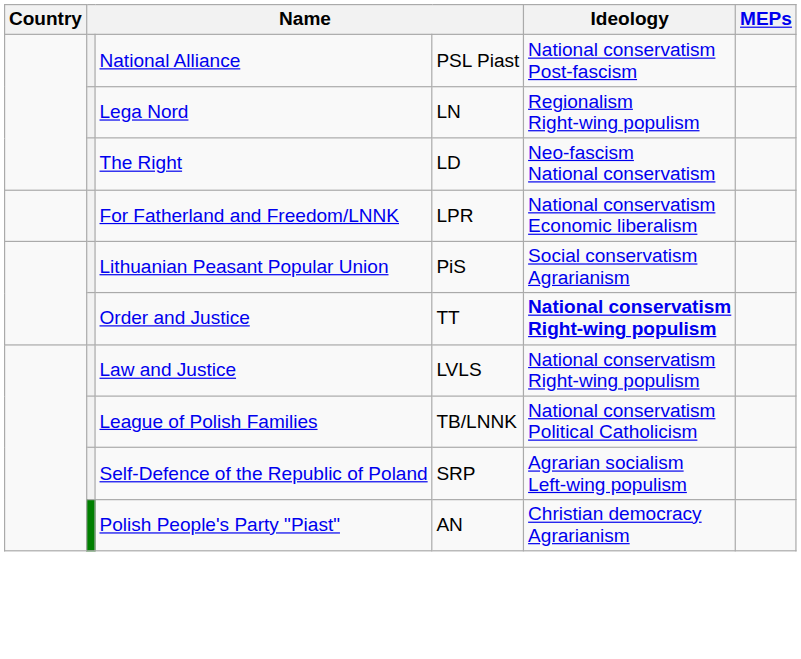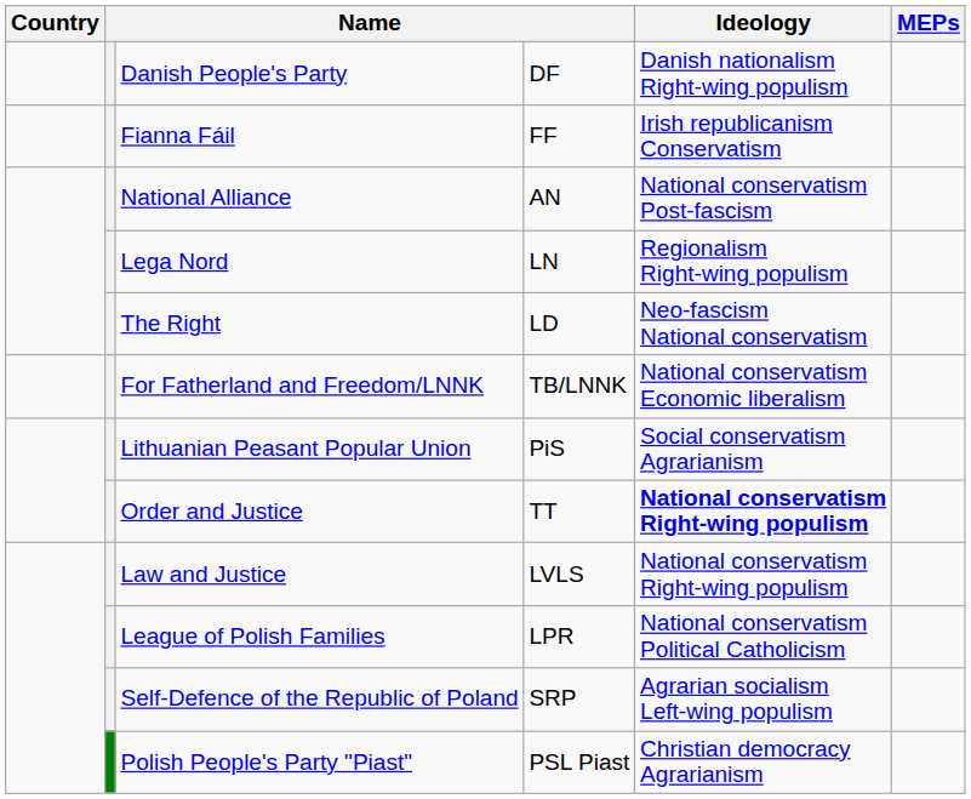+ row: Danish People's Party | DF | Danish nationalism Right-wing populism
+ row: Fianna Fáil | FF | Irish republicanism Conservatism
National Alliance | column 4: PSL Piast -> AN
For Fatherland and Freedom/LNNK | column 4: LPR -> TB/LNNK
League of Polish Families | column 4: TB/LNNK -> LPR
Polish People's Party "Piast" | column 4: AN -> PSL Piast
